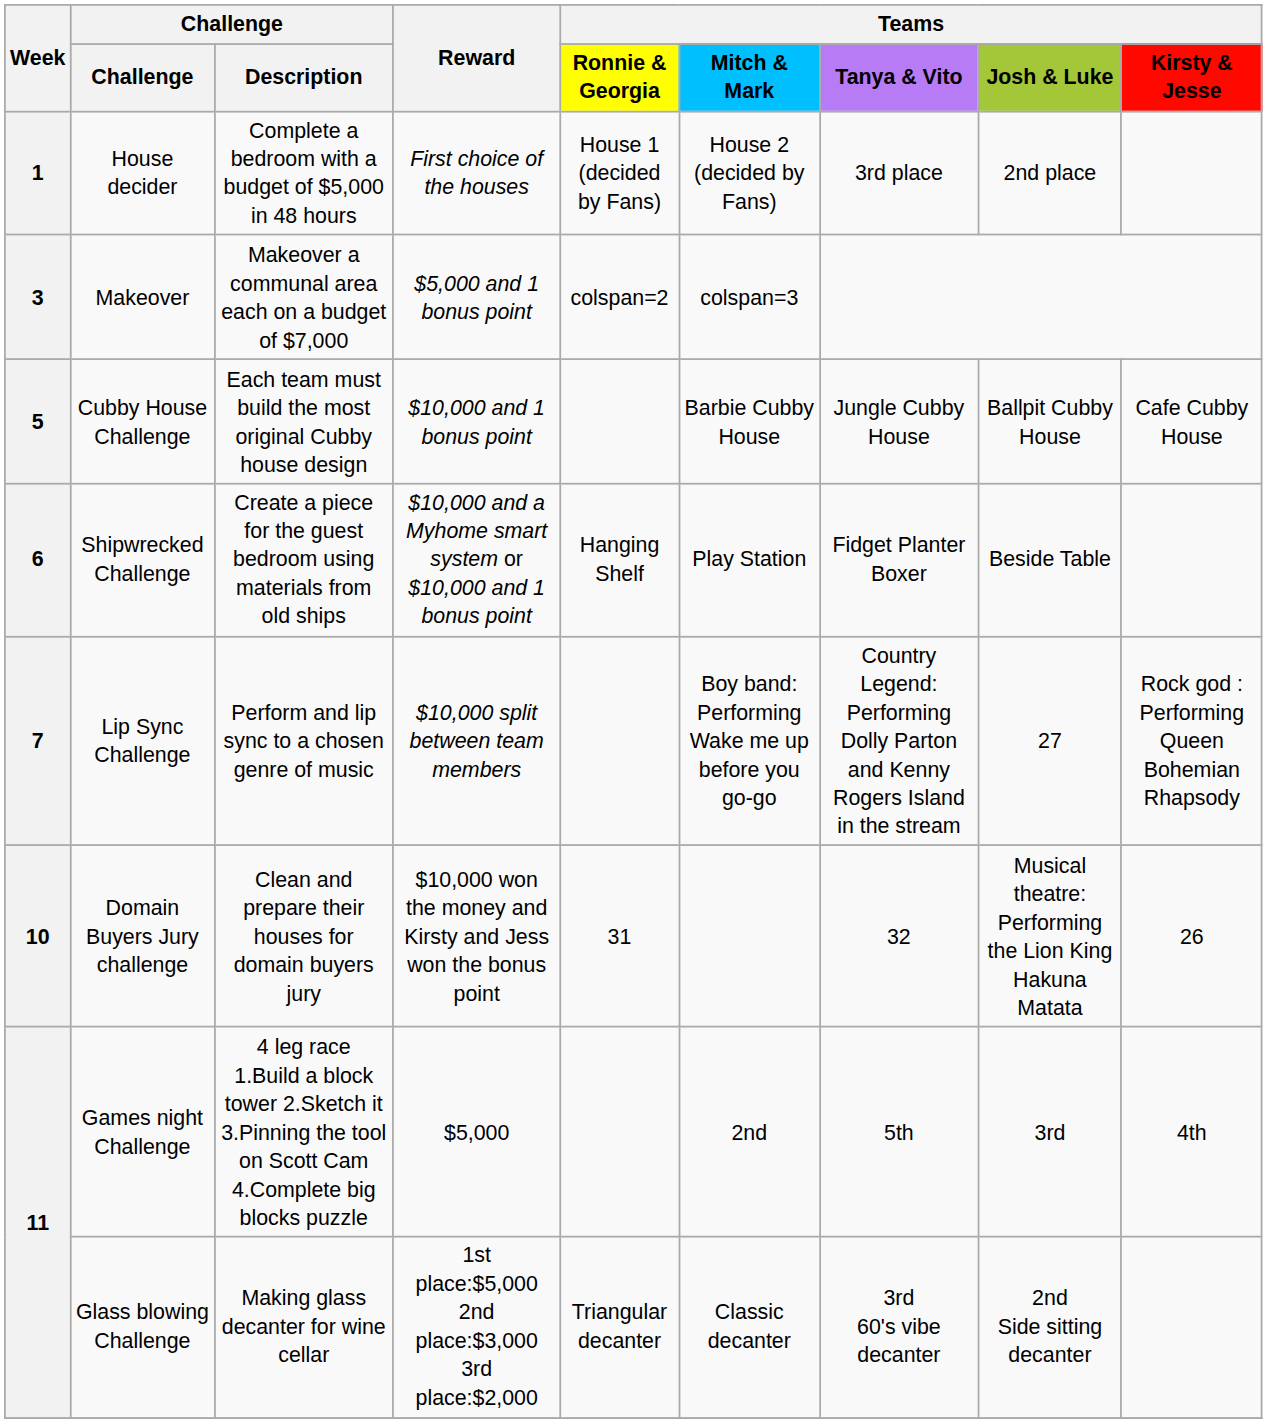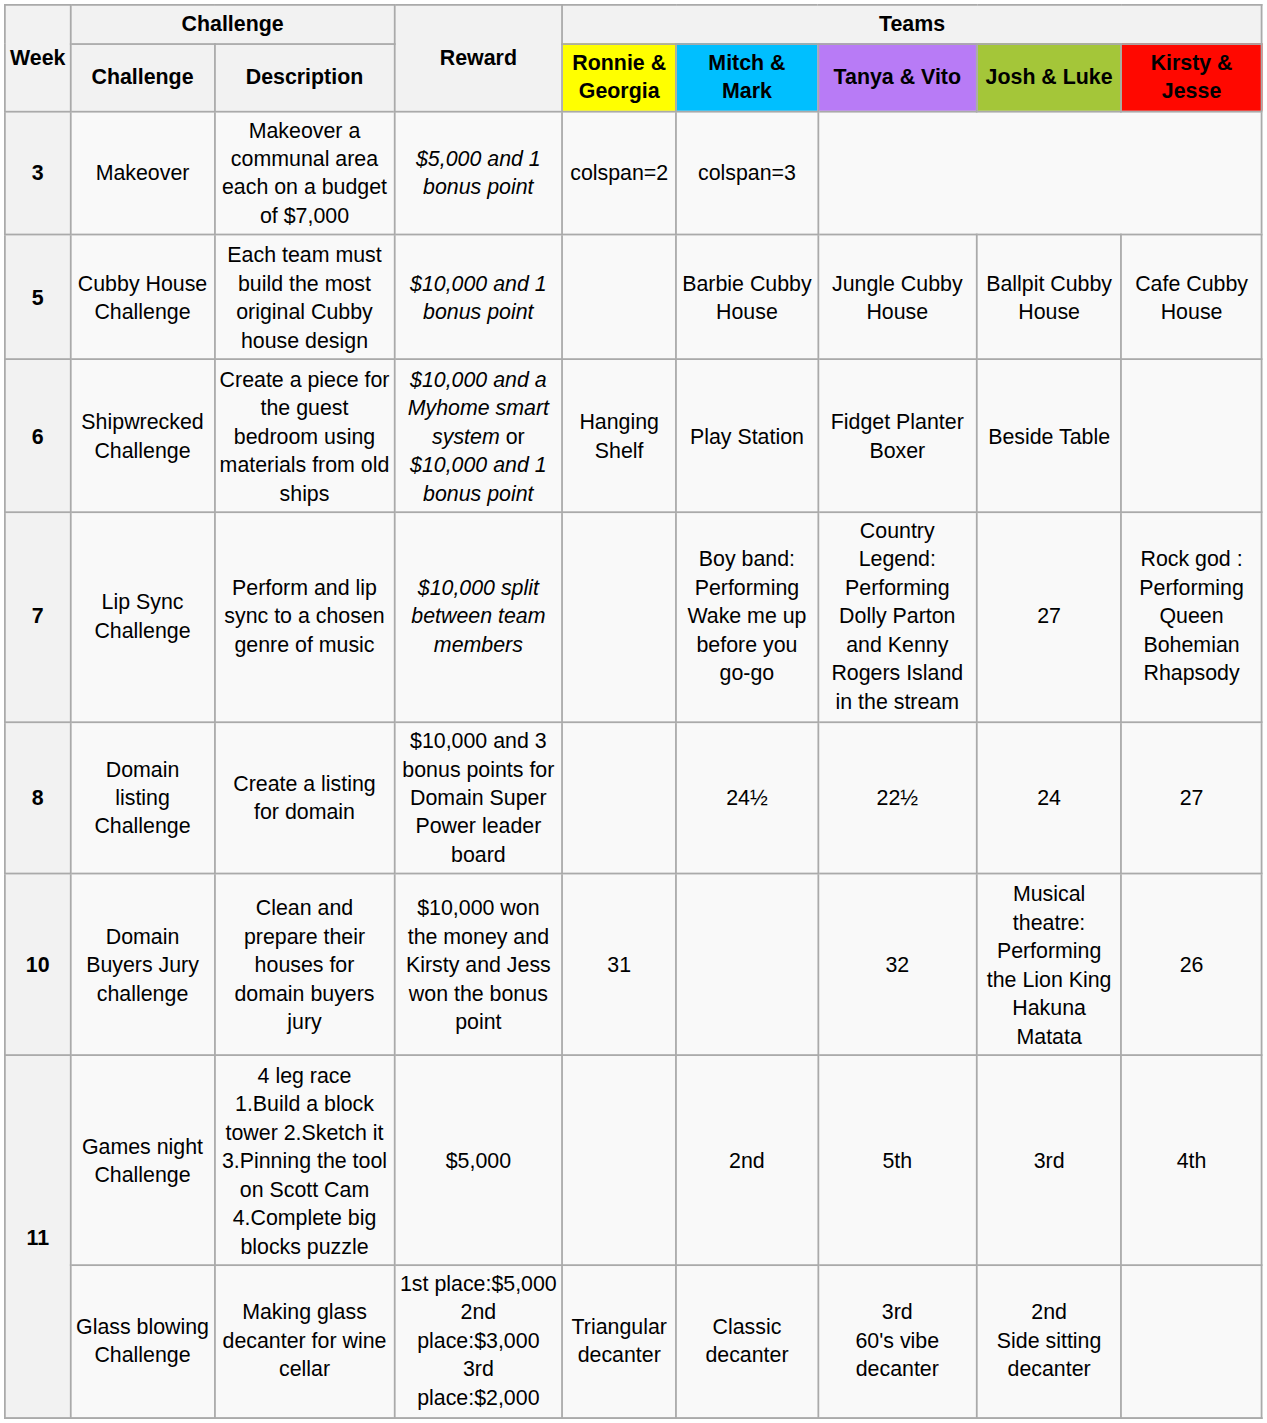- row: 1 | House decider | Complete a bedroom with a budget of $5,000 in 48 hours | First choice of the houses | House 1 (decided by Fans) | House 2 (decided by Fans) | 3rd place | 2nd place
+ row: 8 | Domain listing Challenge | Create a listing for domain | $10,000 and 3 bonus points for Domain Super Power leader board | 24½ | 22½ | 24 | 27
